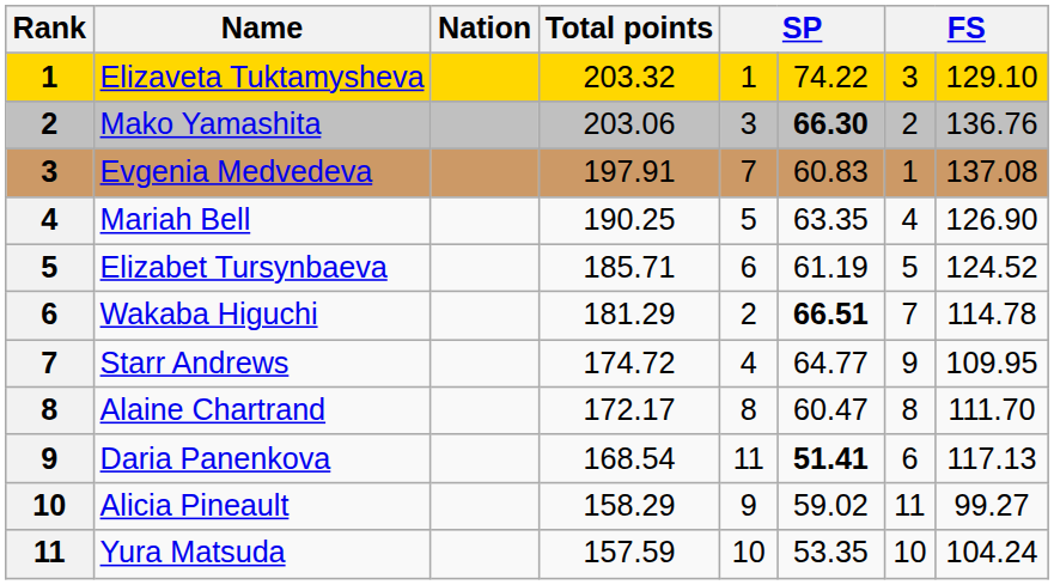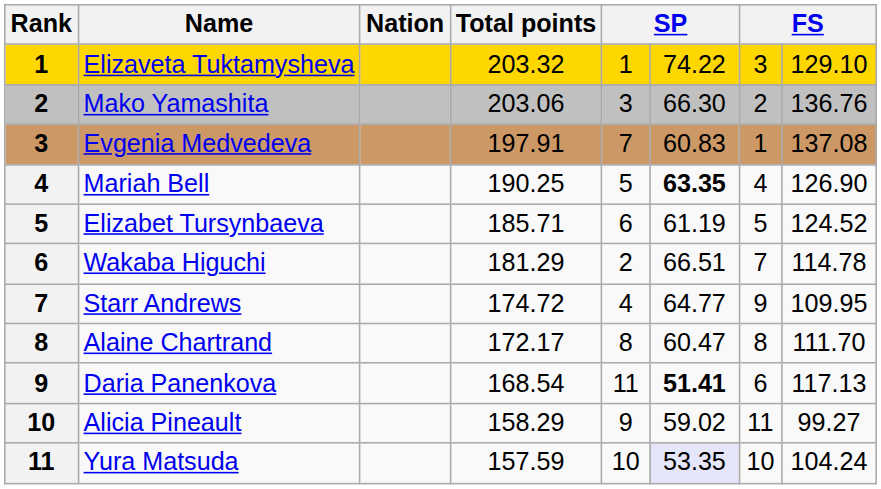Mako Yamashita | column 6: bold -> normal
Mariah Bell | column 6: normal -> bold
Wakaba Higuchi | column 6: bold -> normal
Yura Matsuda | column 6: no background -> lavender background
